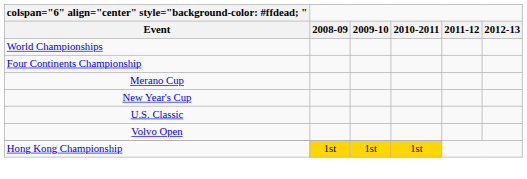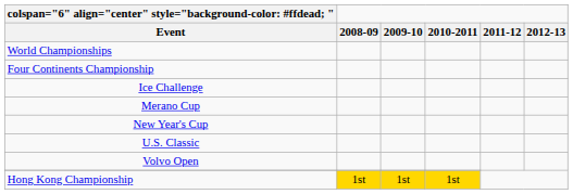+ row: Ice Challenge
